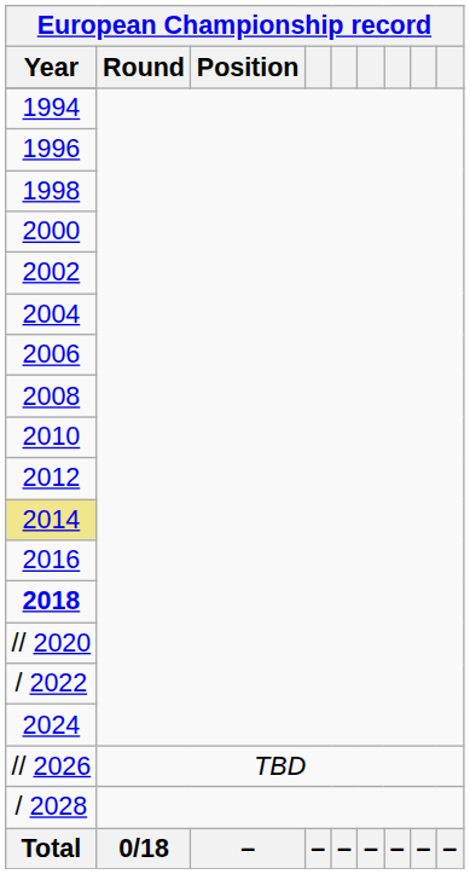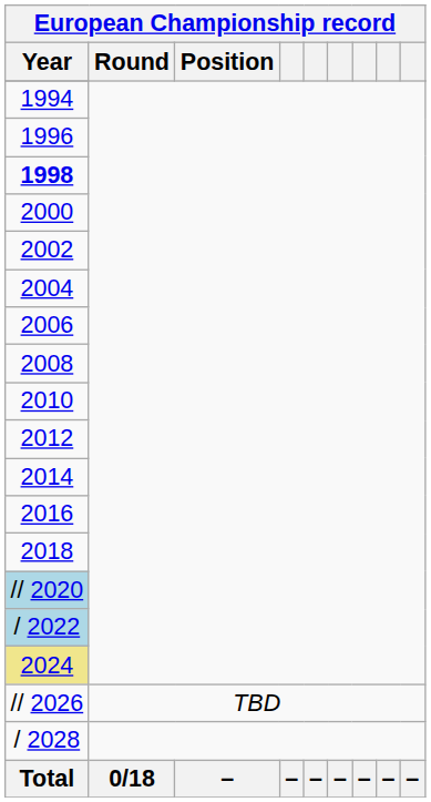1998 | European Championship record / Year: normal -> bold
2014 | European Championship record / Year: khaki background -> no background
2018 | European Championship record / Year: bold -> normal
// 2020 | European Championship record / Year: no background -> lightblue background
/ 2022 | European Championship record / Year: no background -> lightblue background
2024 | European Championship record / Year: no background -> khaki background
